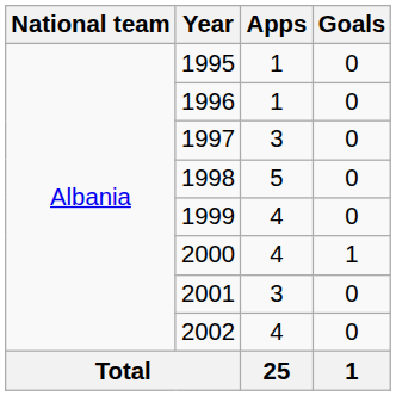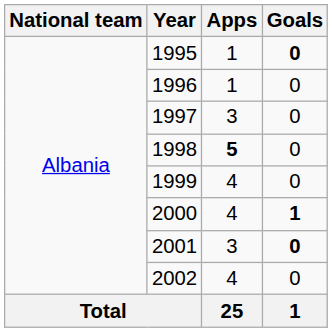1995 | Goals: normal -> bold
1998 | Apps: normal -> bold
2000 | Goals: normal -> bold
2001 | Goals: normal -> bold
